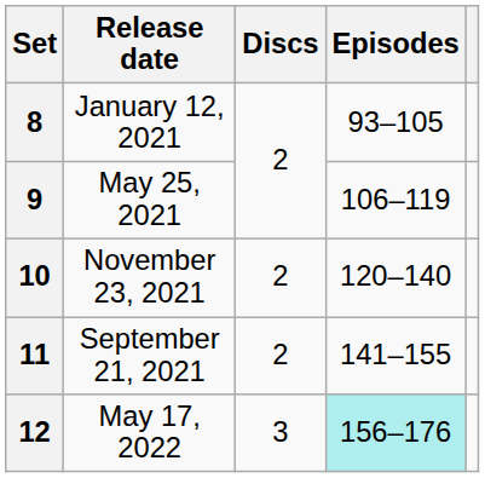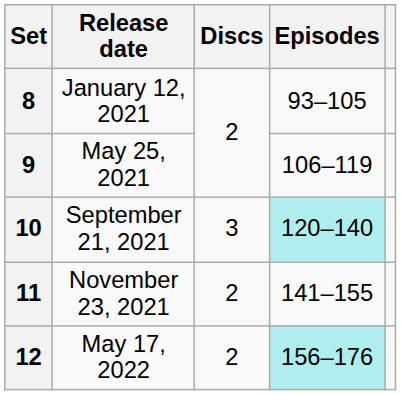10 | Release date: November 23, 2021 -> September 21, 2021
10 | Discs: 2 -> 3
10 | Episodes: no background -> paleturquoise background
11 | Release date: September 21, 2021 -> November 23, 2021
12 | Discs: 3 -> 2
